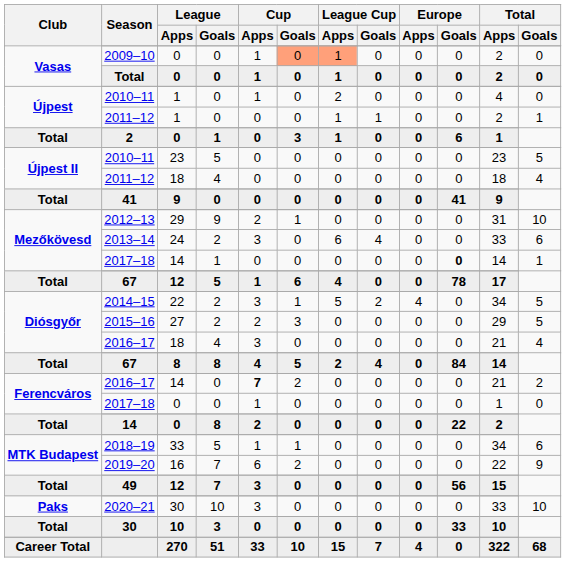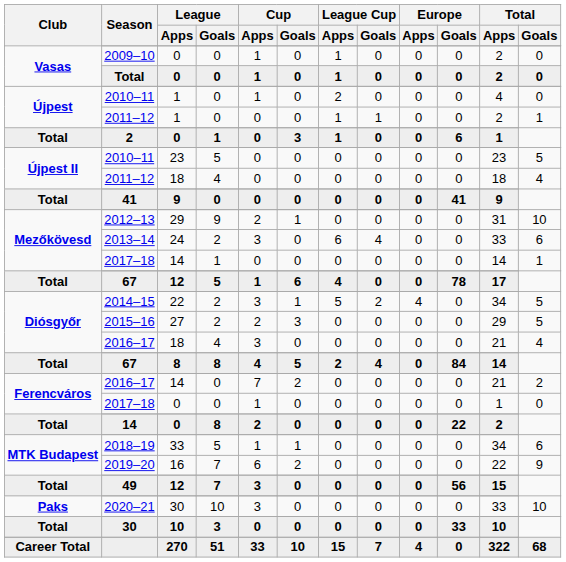2009–10 | Cup / Goals: lightsalmon background -> no background
2009–10 | League Cup / Apps: lightsalmon background -> no background
Mezőkövesd / 2017–18 | Europe / Goals: bold -> normal
Ferencváros / 2016–17 | Cup / Apps: bold -> normal
